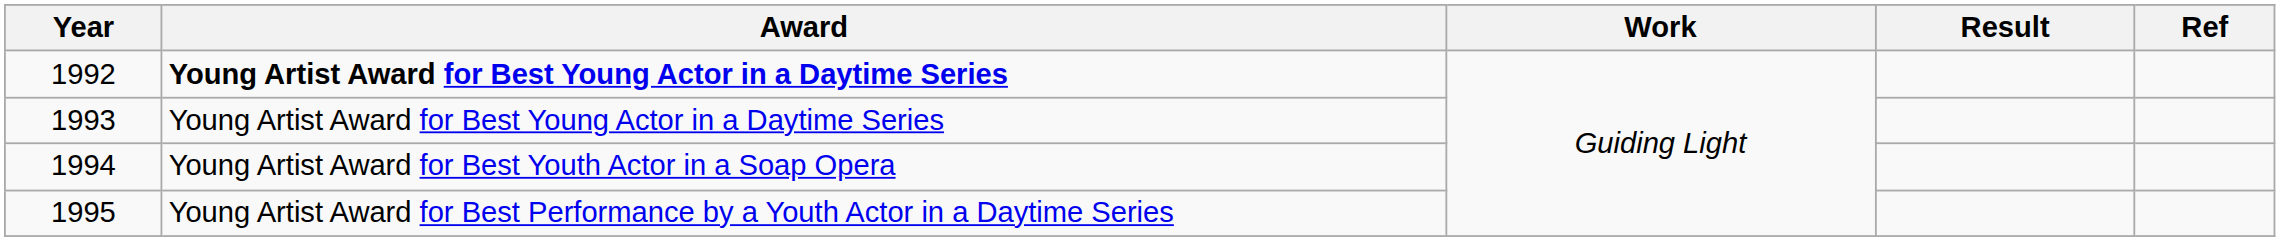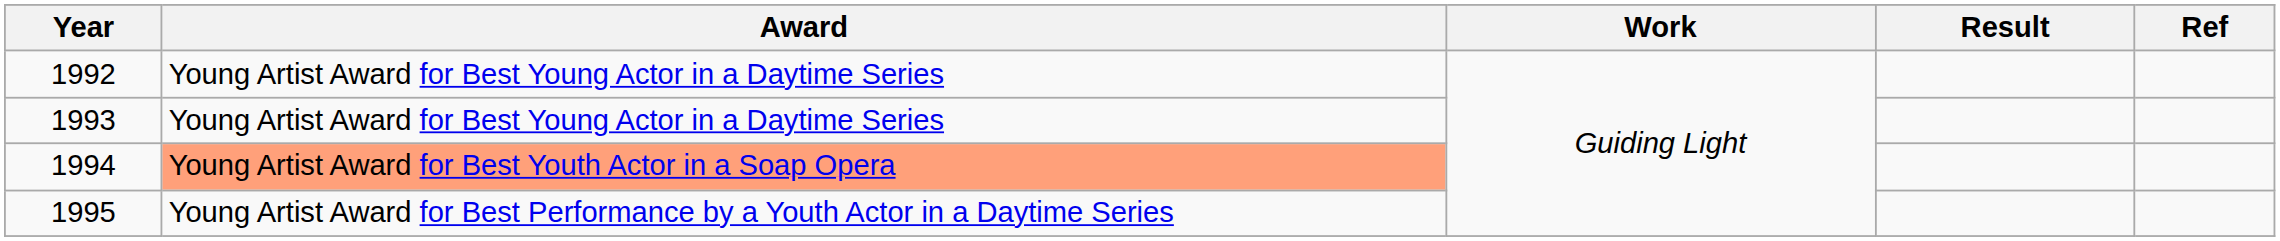1992 | Award: bold -> normal
1994 | Award: no background -> lightsalmon background
